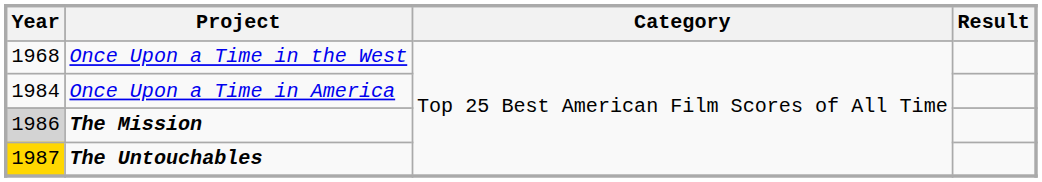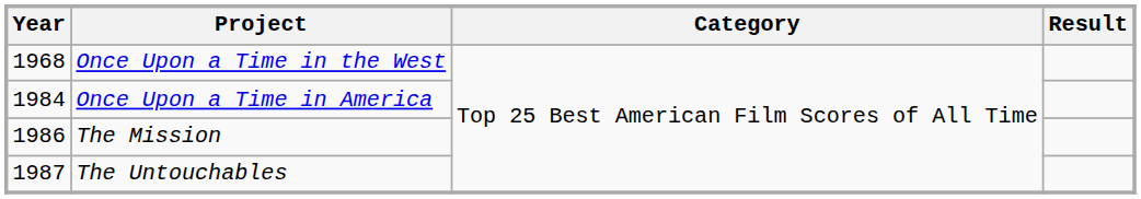row 4 | Year: lightgrey background -> no background
row 4 | Project: bold -> normal
row 5 | Year: gold background -> no background
row 5 | Project: bold -> normal
